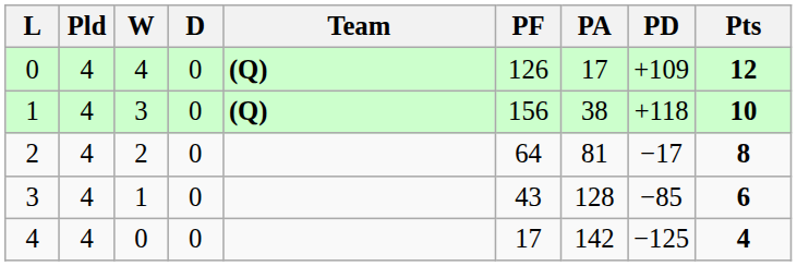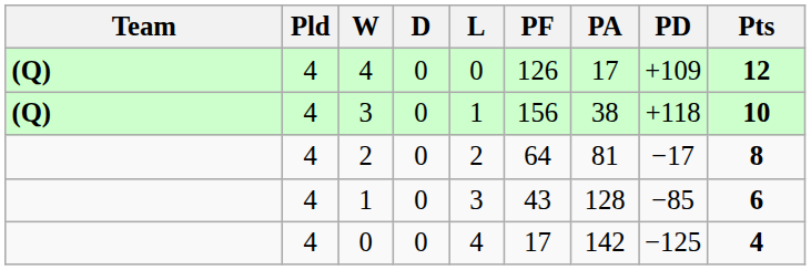columns swapped: Team <-> L
